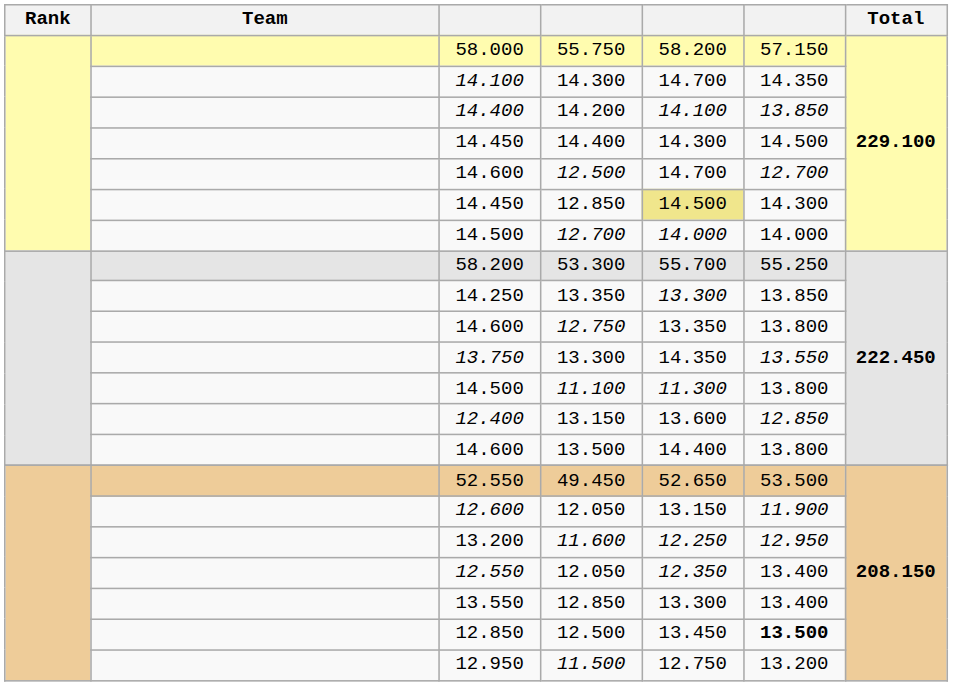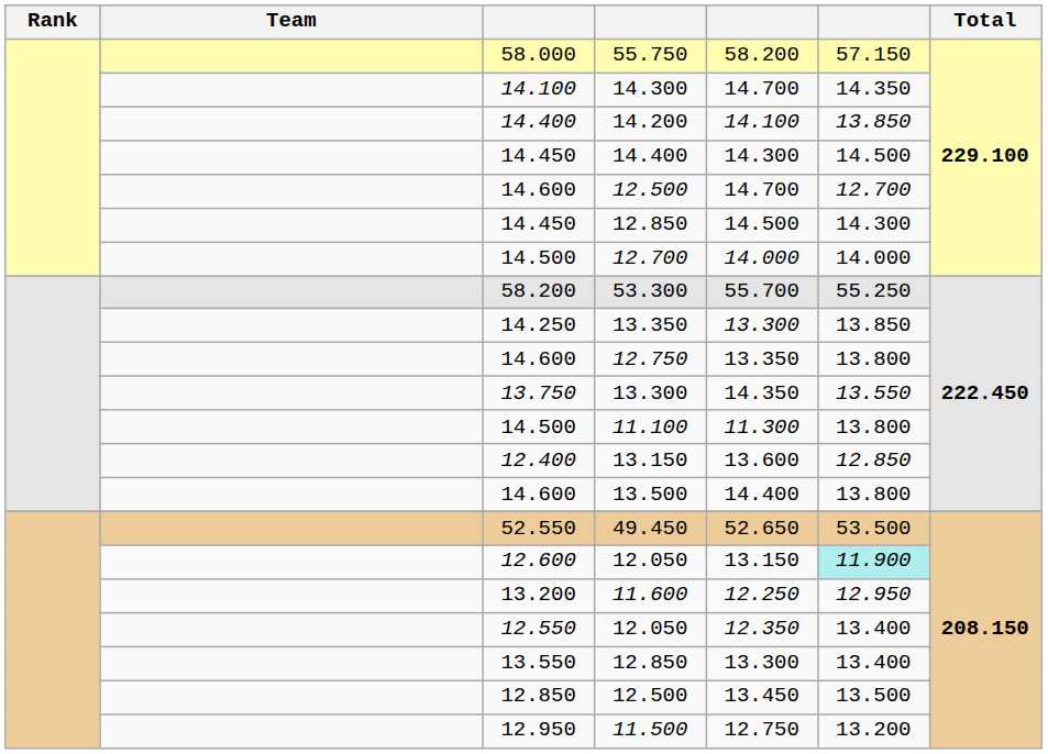14.450 / 12.850 | column 5: khaki background -> no background
12.600 / 12.050 | column 6: no background -> paleturquoise background
12.850 / 12.500 | column 6: bold -> normal
